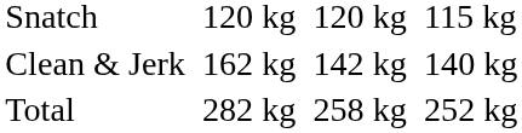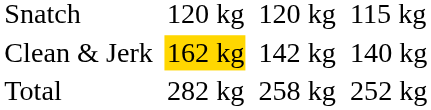Clean & Jerk | column 2: no background -> gold background
